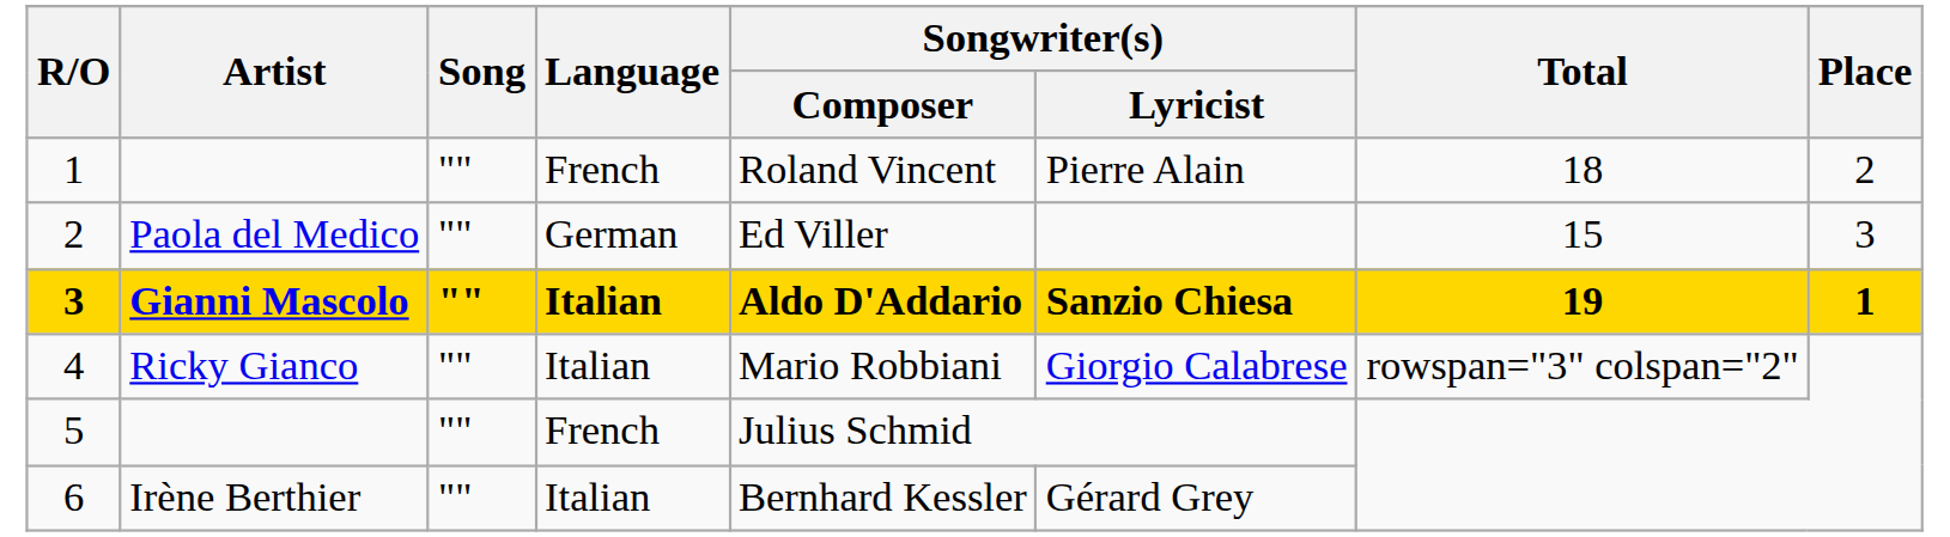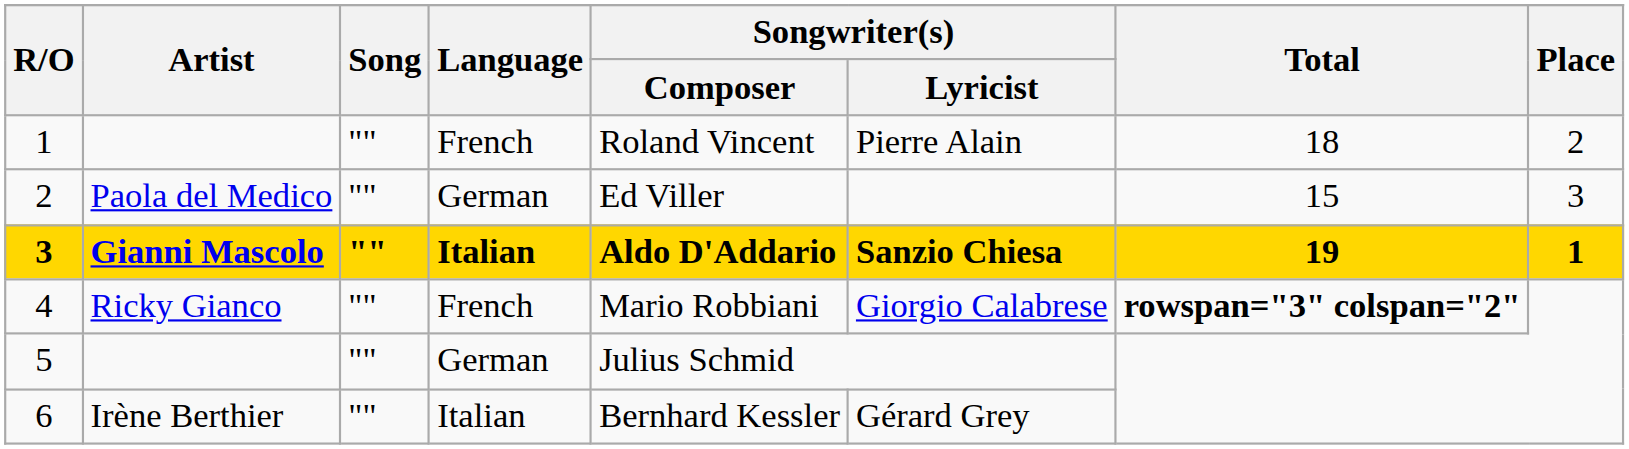4 | Language: Italian -> French
4 | Total: normal -> bold
5 | Language: French -> German
